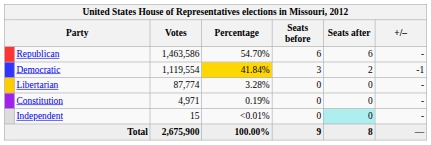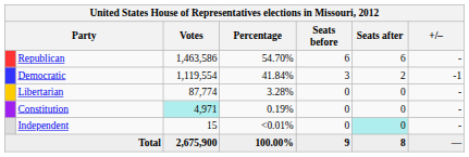Democratic | Percentage: gold background -> no background
Constitution | Votes: no background -> paleturquoise background
